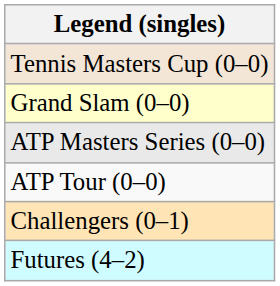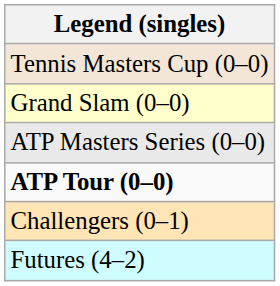row 5 | column 1: normal -> bold
